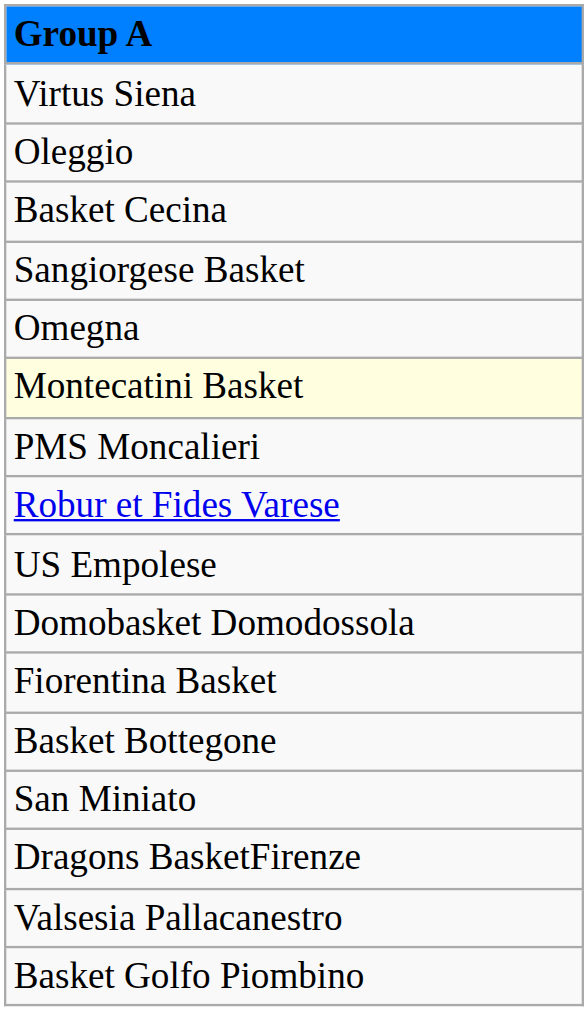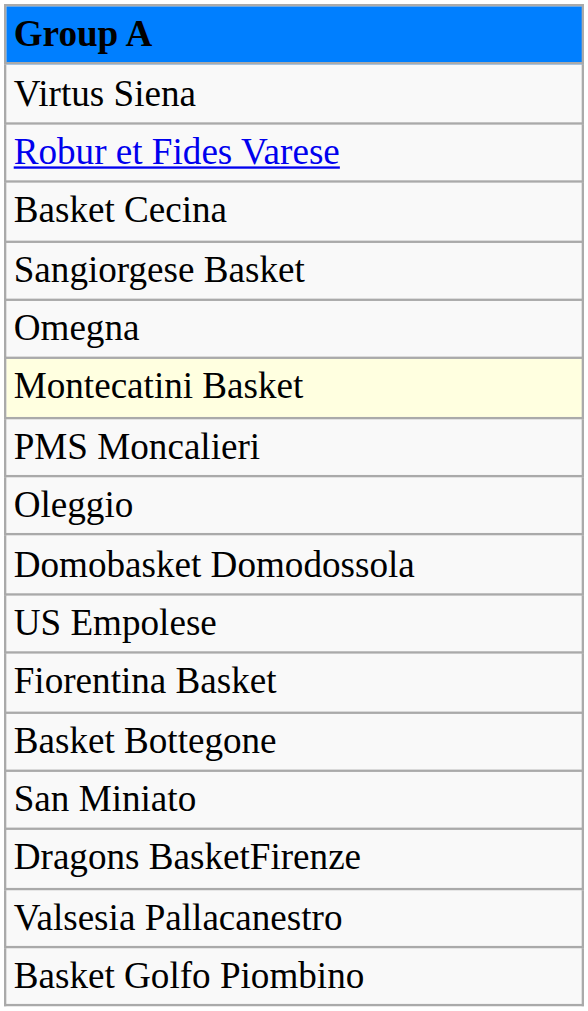row 3 | column 1: Oleggio -> Robur et Fides Varese
row 9 | column 1: Robur et Fides Varese -> Oleggio
row 10 | column 1: US Empolese -> Domobasket Domodossola
row 11 | column 1: Domobasket Domodossola -> US Empolese
